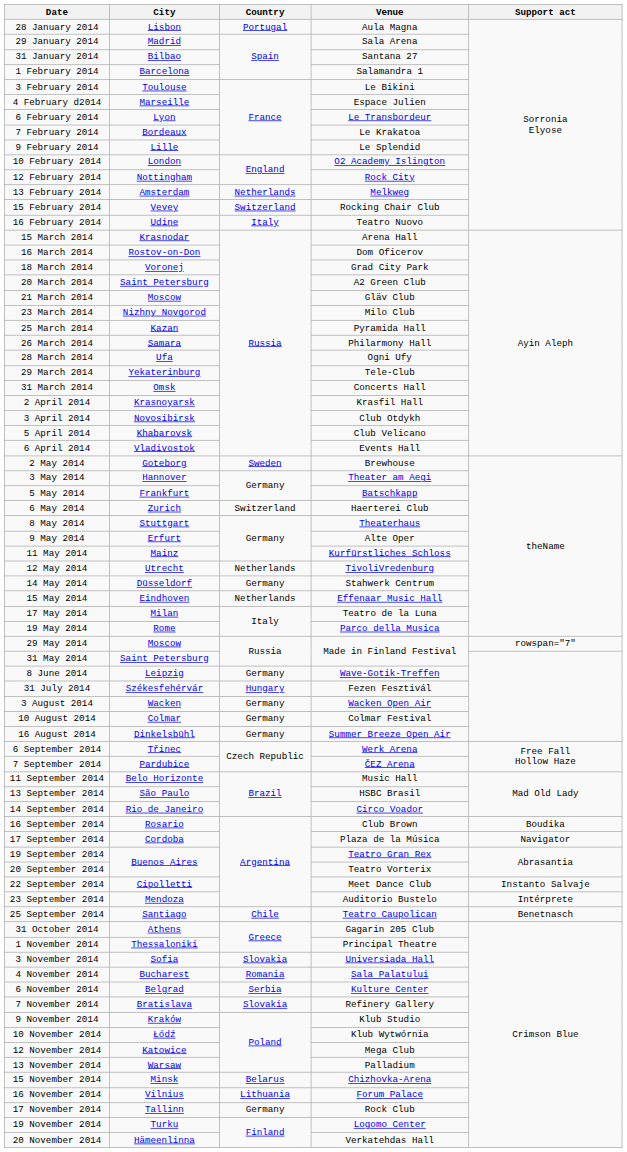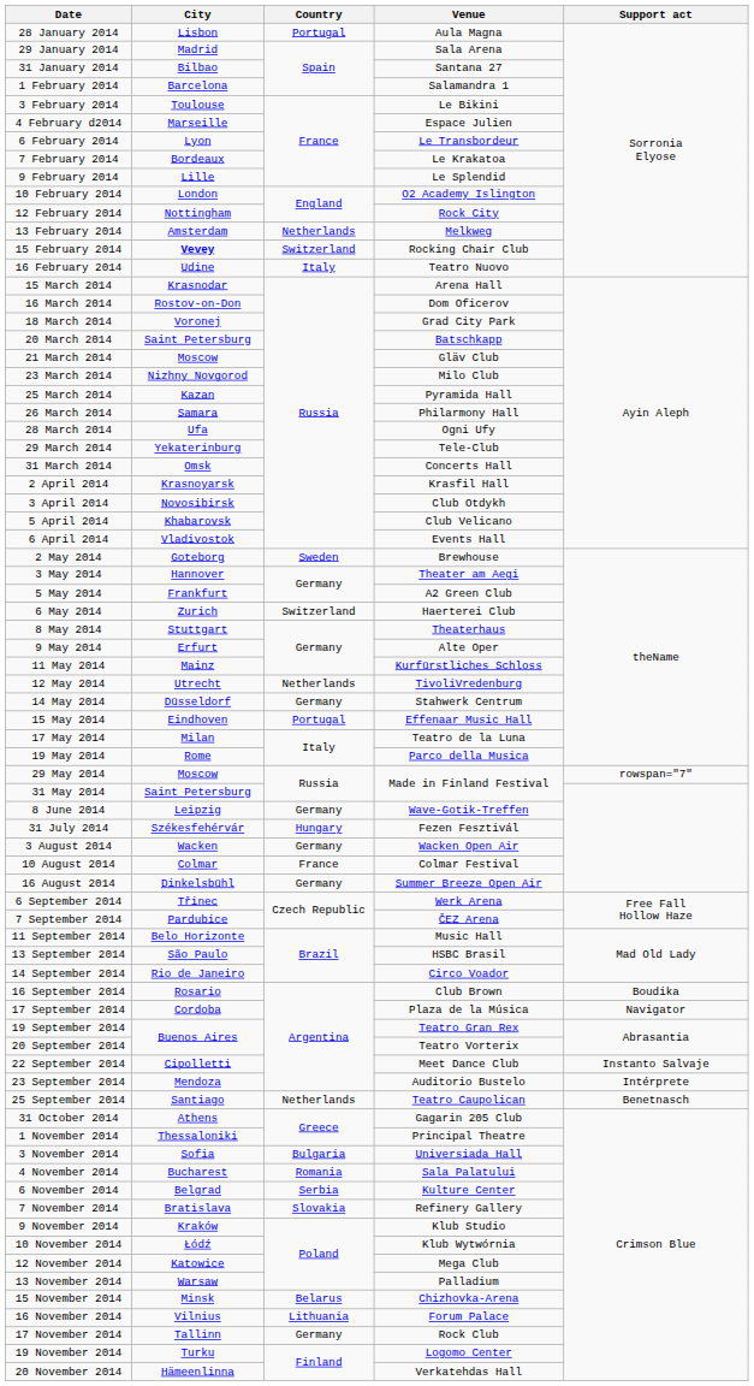15 February 2014 | City: normal -> bold
20 March 2014 | Venue: A2 Green Club -> Batschkapp
5 May 2014 | Venue: Batschkapp -> A2 Green Club
15 May 2014 | Country: Netherlands -> Portugal
10 August 2014 | Country: Germany -> France
25 September 2014 | Country: Chile -> Netherlands
3 November 2014 | Country: Slovakia -> Bulgaria
